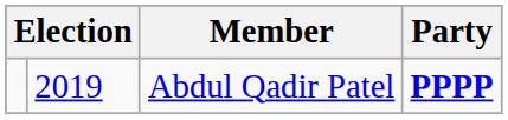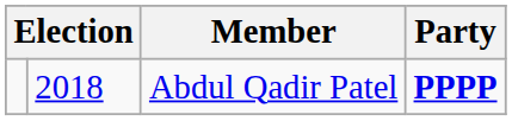Abdul Qadir Patel | column 2: 2019 -> 2018
